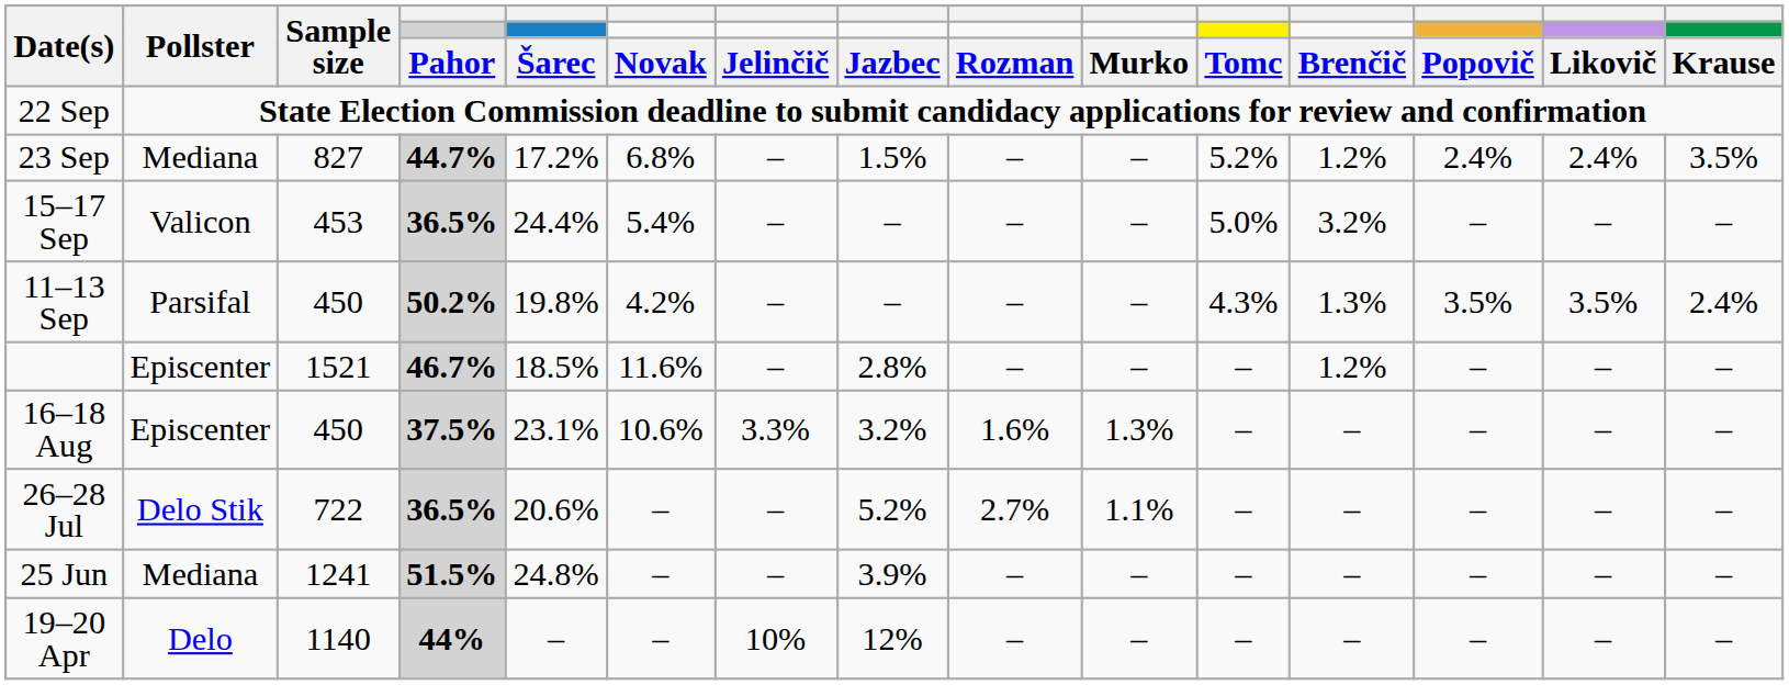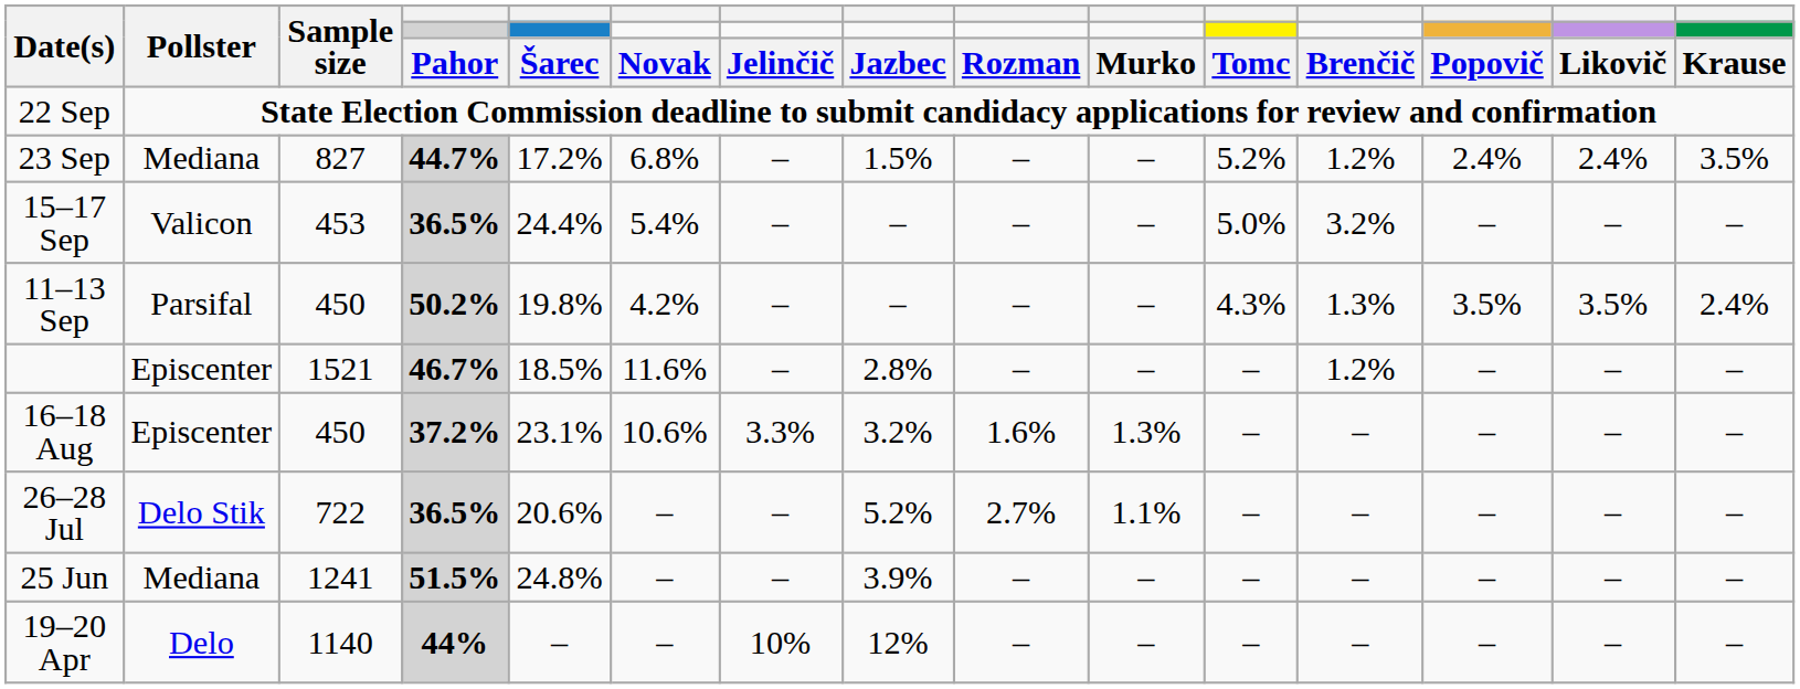16–18 Aug | column 4: 37.5% -> 37.2%
